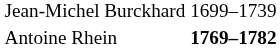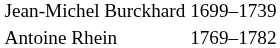Antoine Rhein | column 2: bold -> normal
